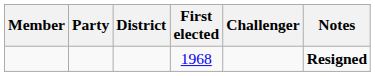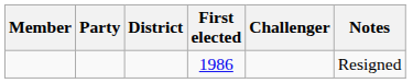row 2 | First elected: 1968 -> 1986
row 2 | Notes: bold -> normal
